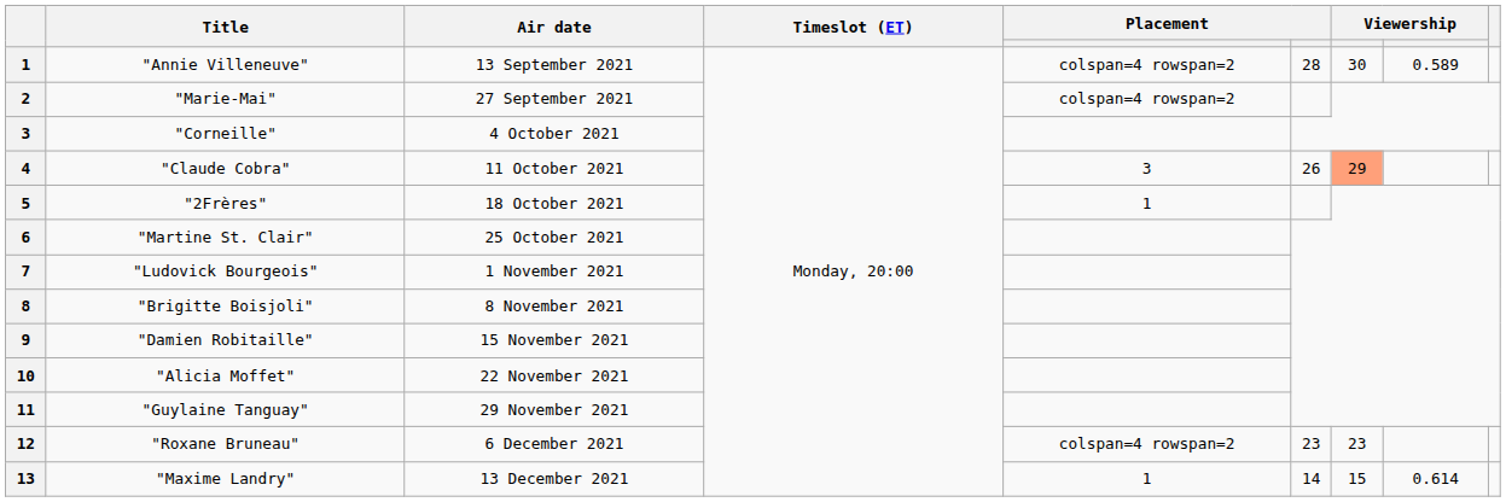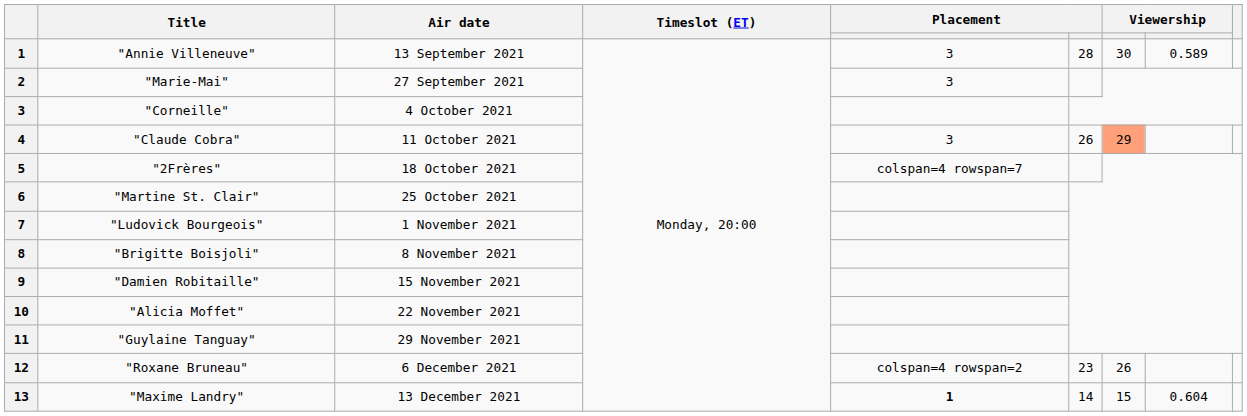"Annie Villeneuve" | column 5: colspan=4 rowspan=2 -> 3
"Marie-Mai" | column 5: colspan=4 rowspan=2 -> 3
"2Frères" | column 5: 1 -> colspan=4 rowspan=7
"Roxane Bruneau" | column 7: 23 -> 26
"Maxime Landry" | column 5: normal -> bold
"Maxime Landry" | column 8: 0.614 -> 0.604
